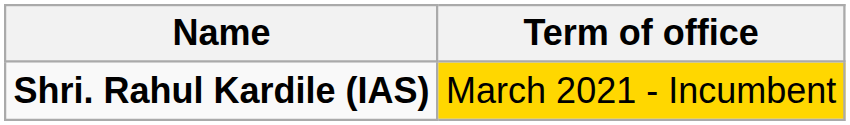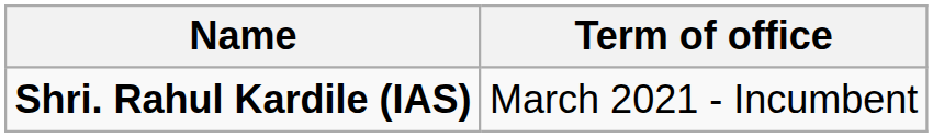Shri. Rahul Kardile (IAS) | Term of office: gold background -> no background
